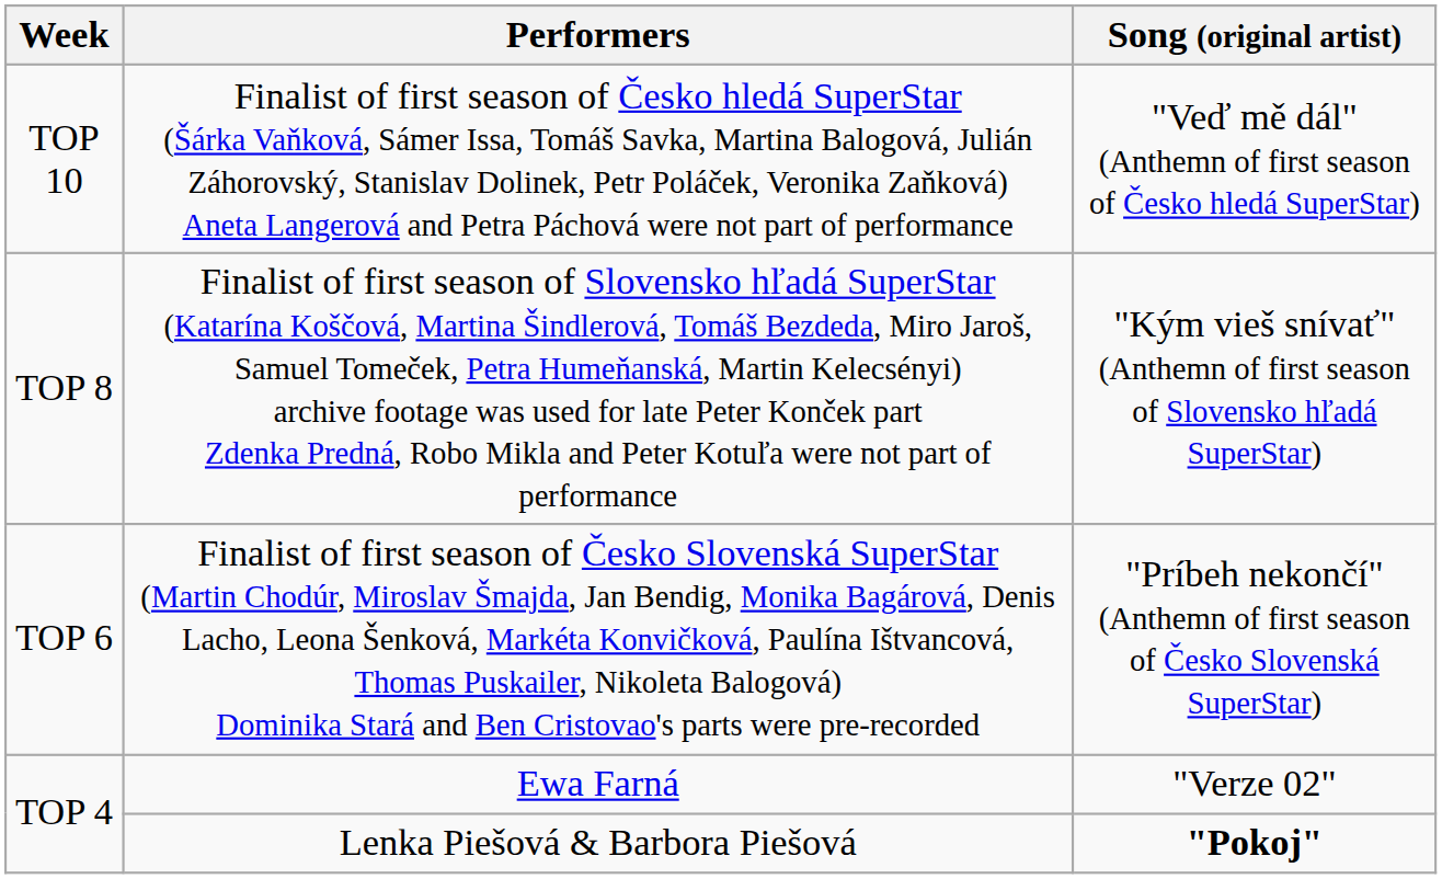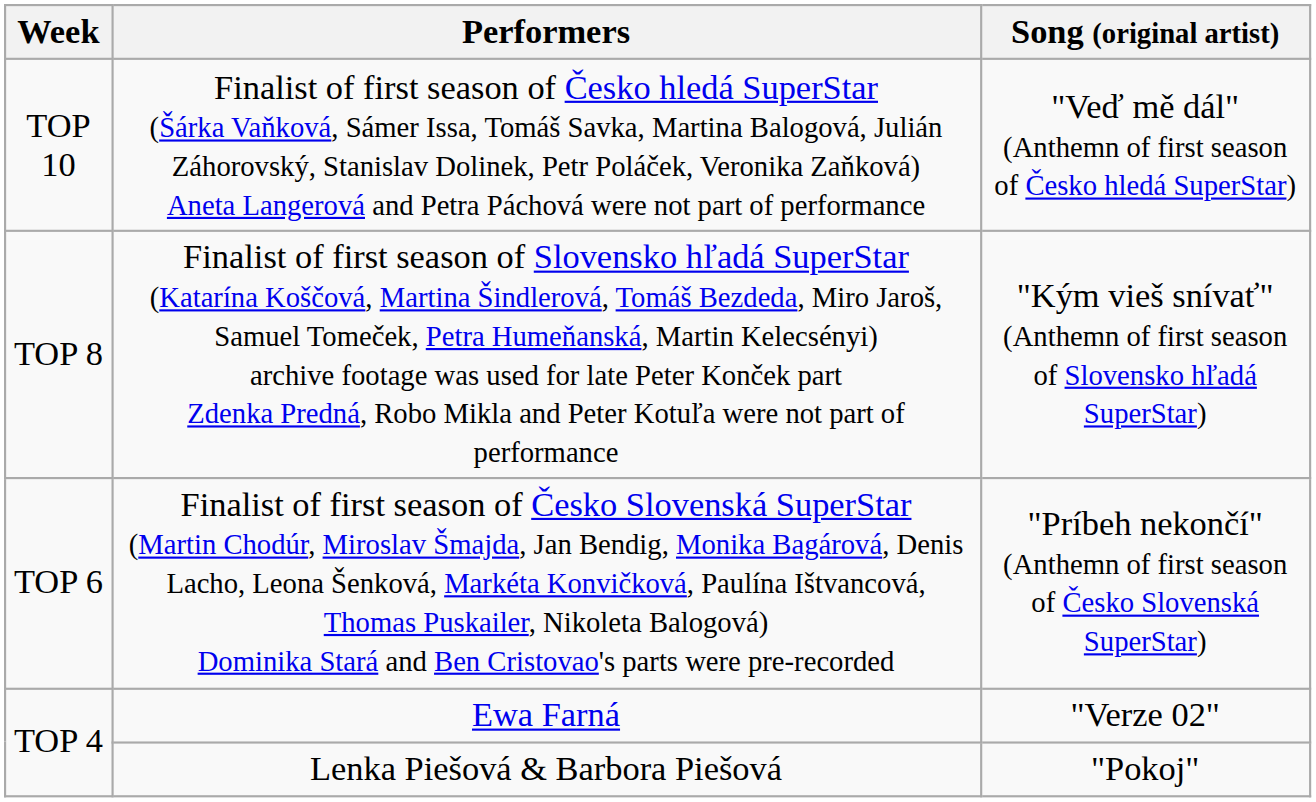Lenka Piešová & Barbora Piešová | Song (original artist): bold -> normal
